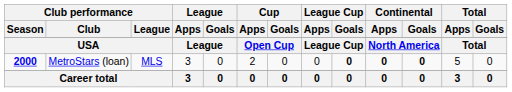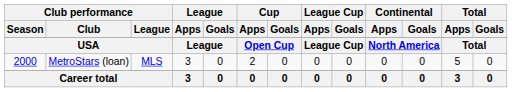MetroStars (loan) | Club performance / Season: bold -> normal
MetroStars (loan) | League Cup / Goals: bold -> normal
MetroStars (loan) | Continental / Apps: bold -> normal
MetroStars (loan) | Continental / Goals: bold -> normal
